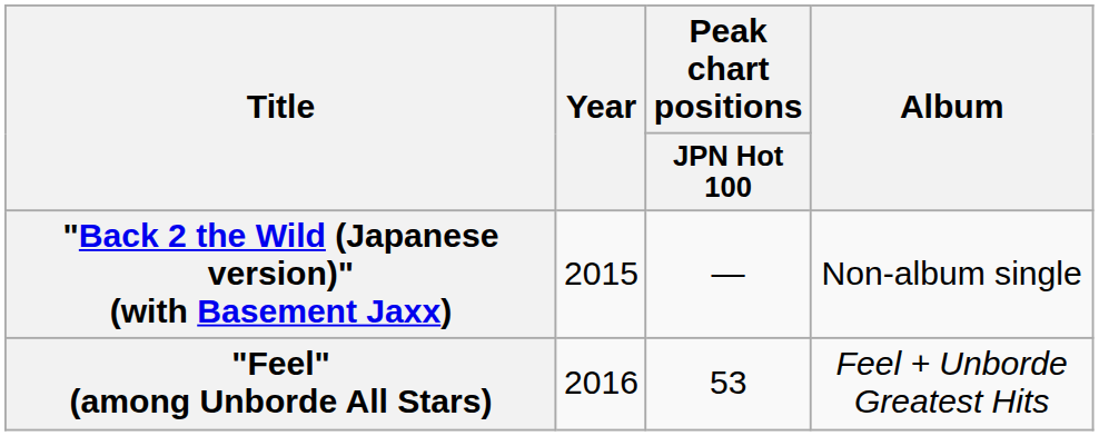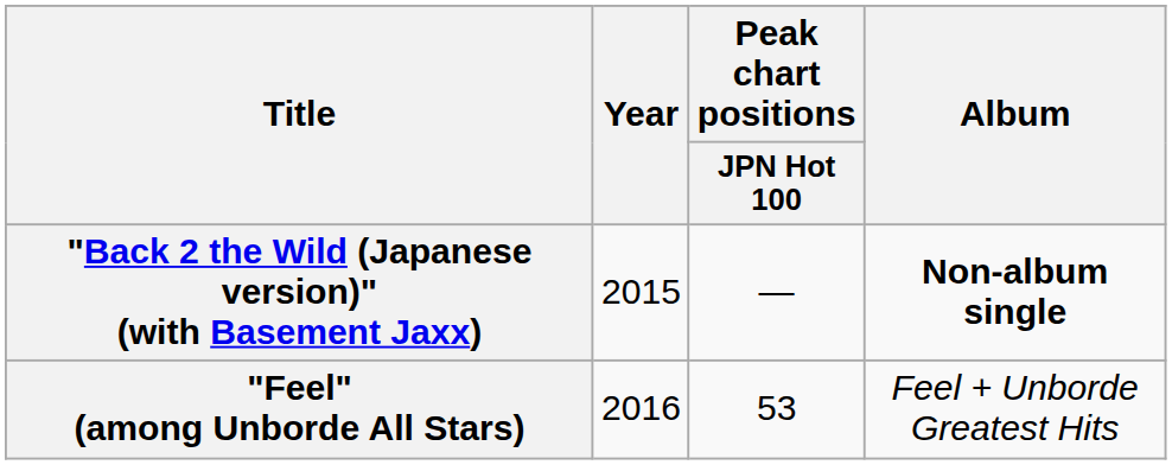"Back 2 the Wild (Japanese version)" (with Basement Jaxx) | Album: normal -> bold
